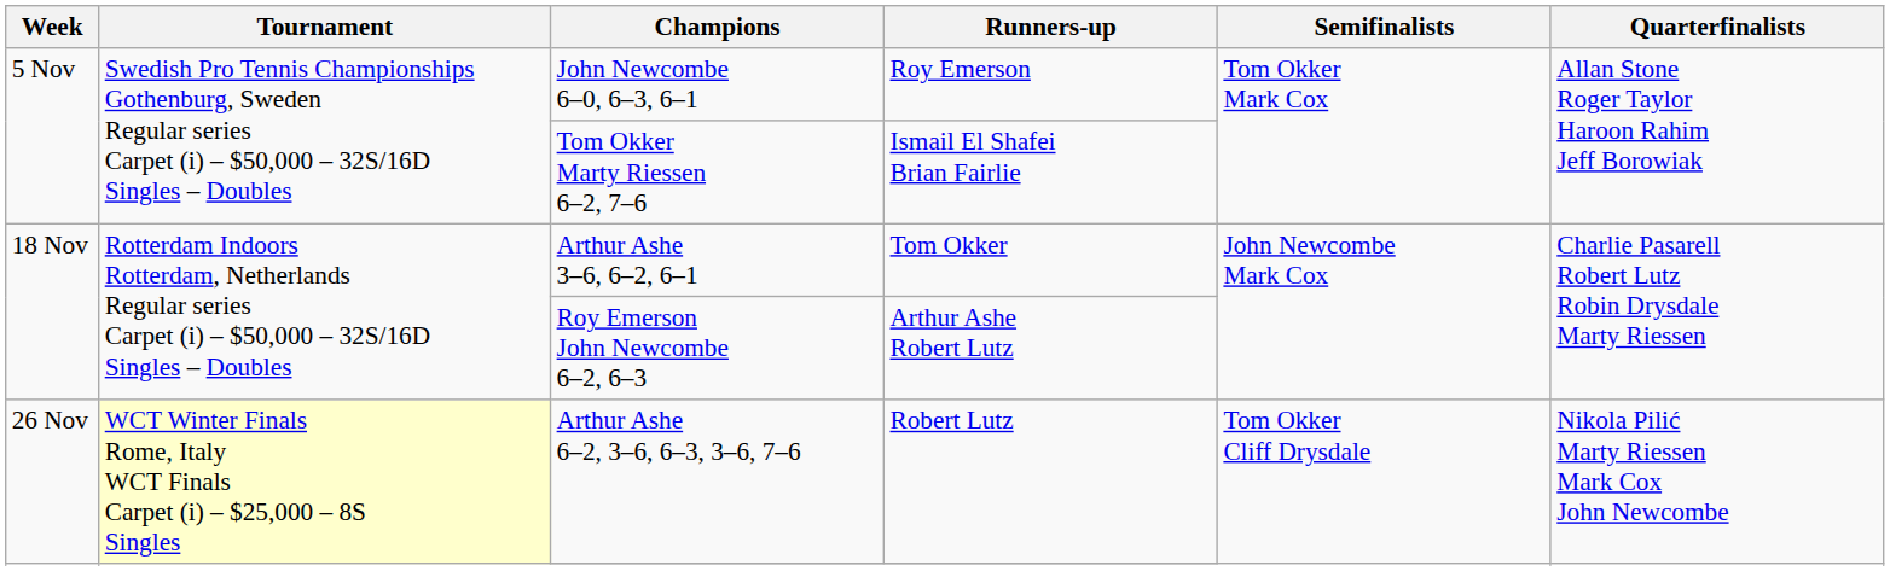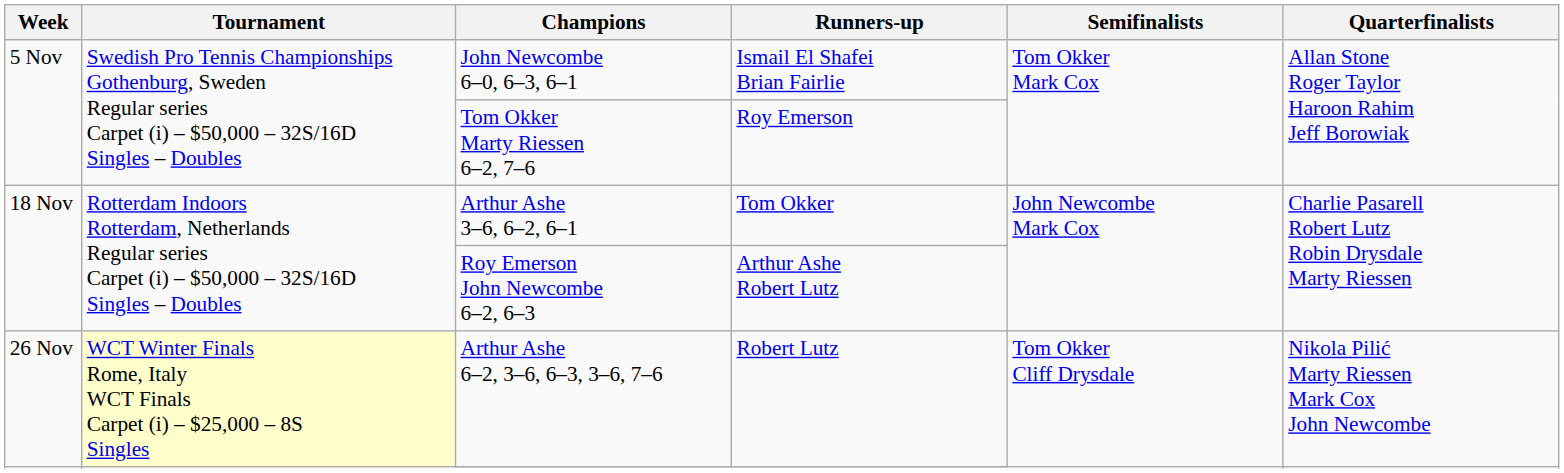John Newcombe 6–0, 6–3, 6–1 | Runners-up: Roy Emerson -> Ismail El Shafei Brian Fairlie
Tom Okker Marty Riessen 6–2, 7–6 | Runners-up: Ismail El Shafei Brian Fairlie -> Roy Emerson
